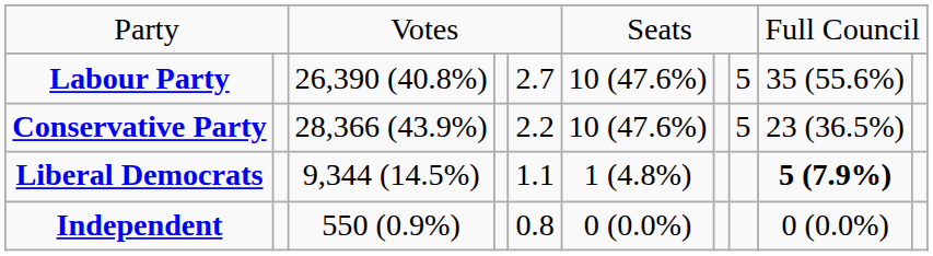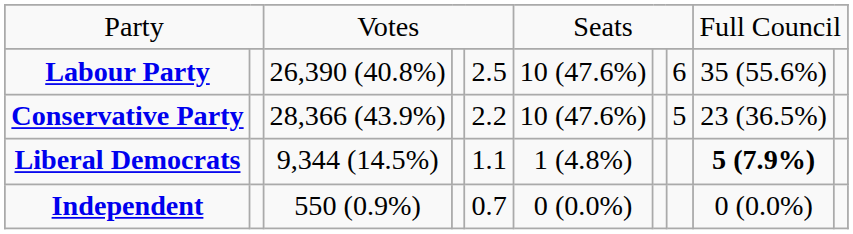Labour Party | column 5: 2.7 -> 2.5
Labour Party | column 8: 5 -> 6
Independent | column 5: 0.8 -> 0.7
